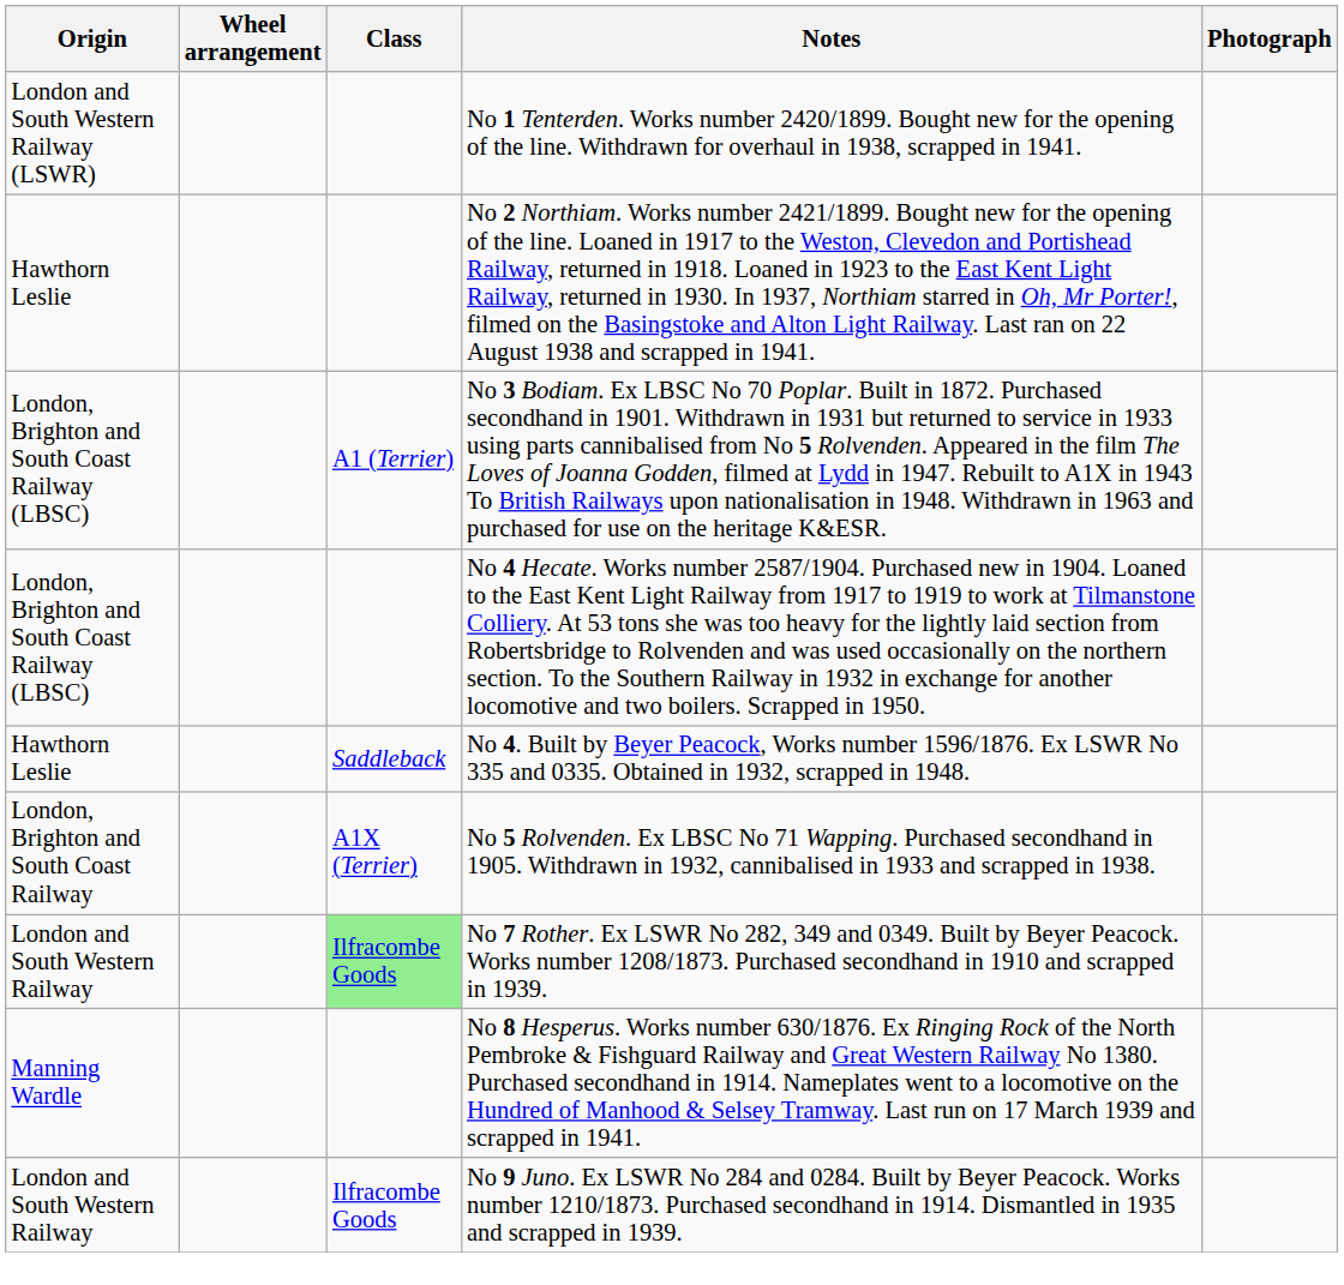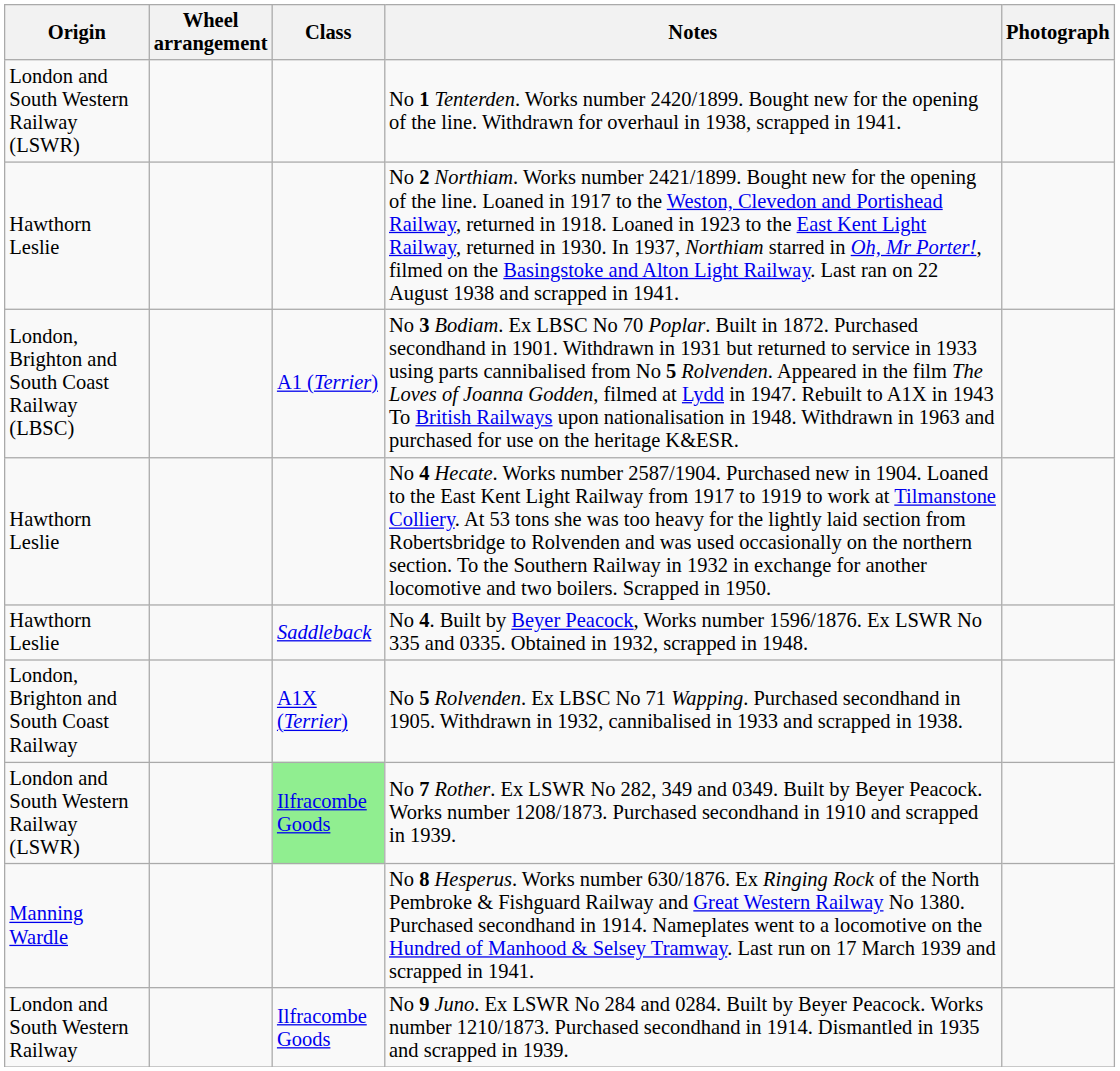row 5 | Origin: London, Brighton and South Coast Railway (LBSC) -> Hawthorn Leslie
row 8 | Origin: London and South Western Railway -> London and South Western Railway (LSWR)
